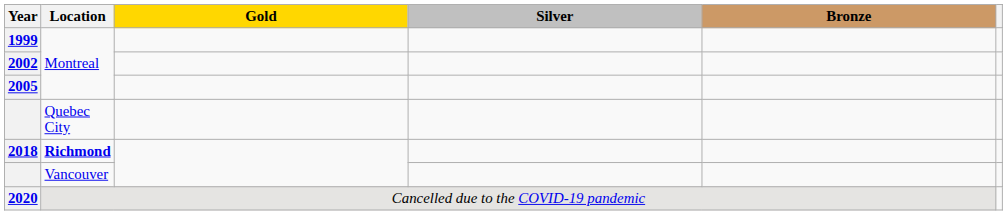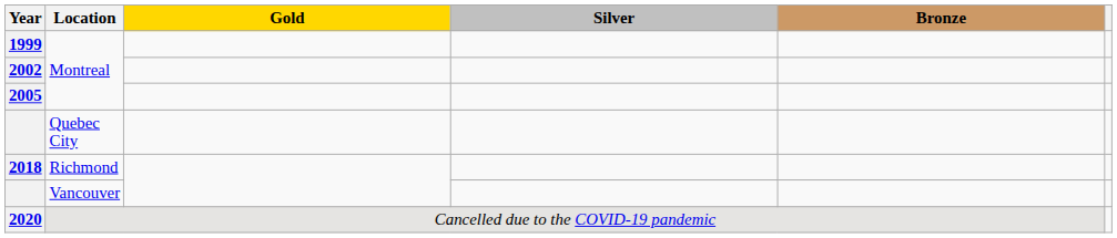2018 | Location: bold -> normal
